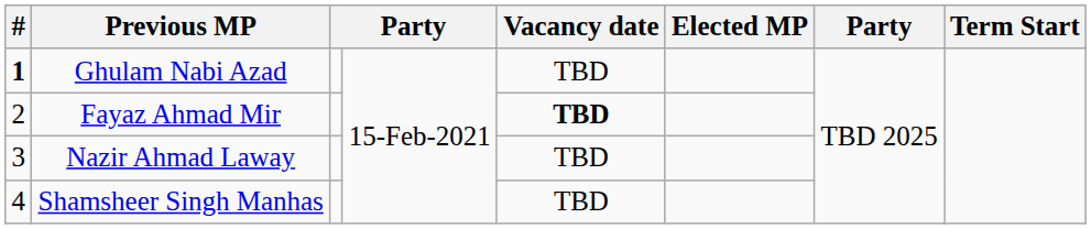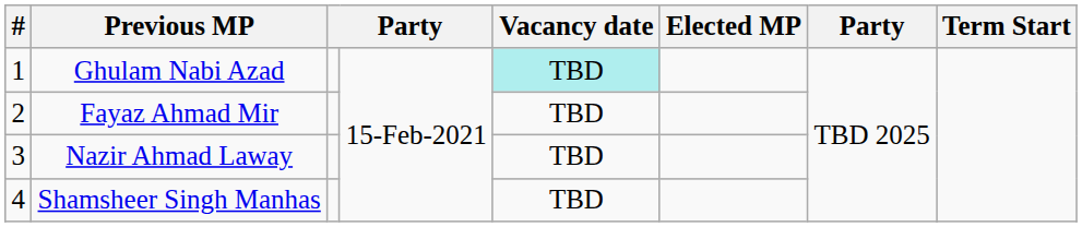Ghulam Nabi Azad | #: bold -> normal
Ghulam Nabi Azad | Vacancy date: no background -> paleturquoise background
Fayaz Ahmad Mir | Vacancy date: bold -> normal
